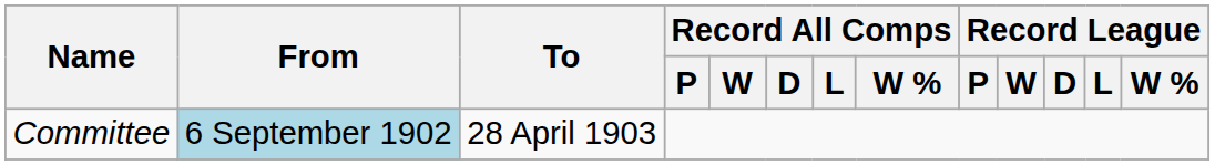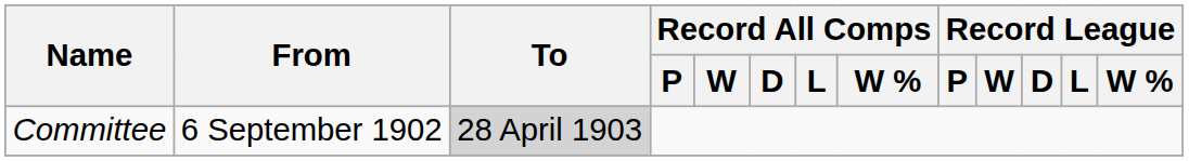Committee | From: lightblue background -> no background
Committee | To: no background -> lightgrey background
